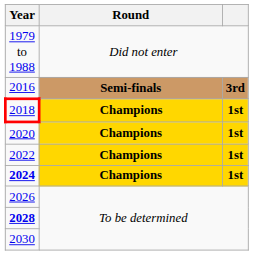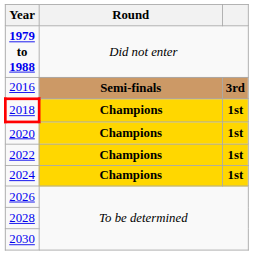1979 to 1988 | Year: normal -> bold
2024 | Year: bold -> normal
2028 | Year: bold -> normal
